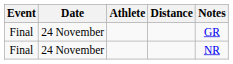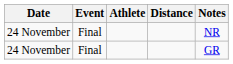columns swapped: Date <-> Event
row 2 | Notes: GR -> NR
row 3 | Notes: NR -> GR
